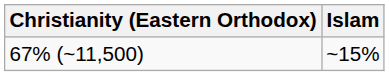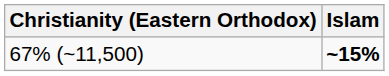67% (~11,500) | Islam: normal -> bold
